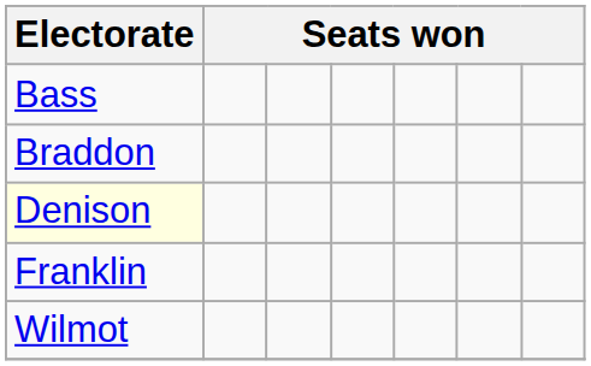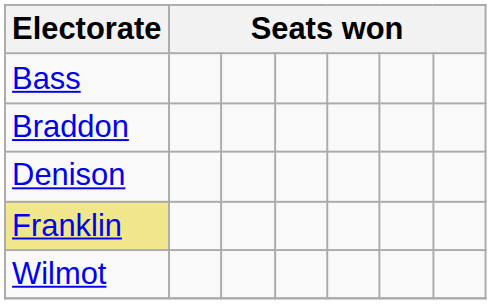Denison | Electorate: lightyellow background -> no background
Franklin | Electorate: no background -> khaki background
